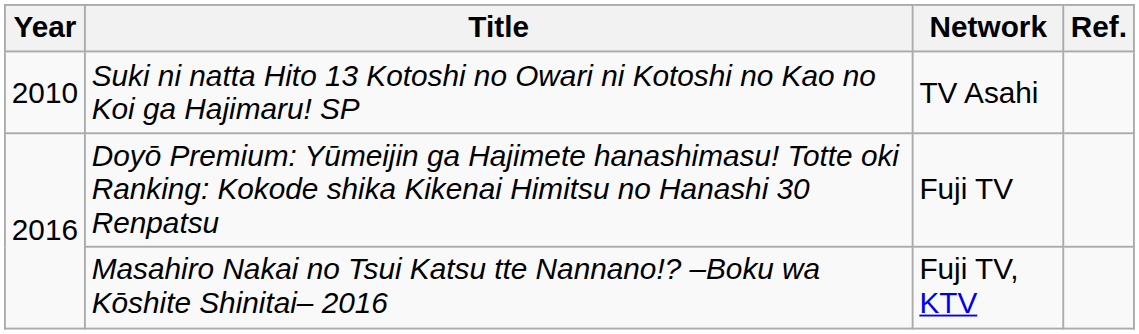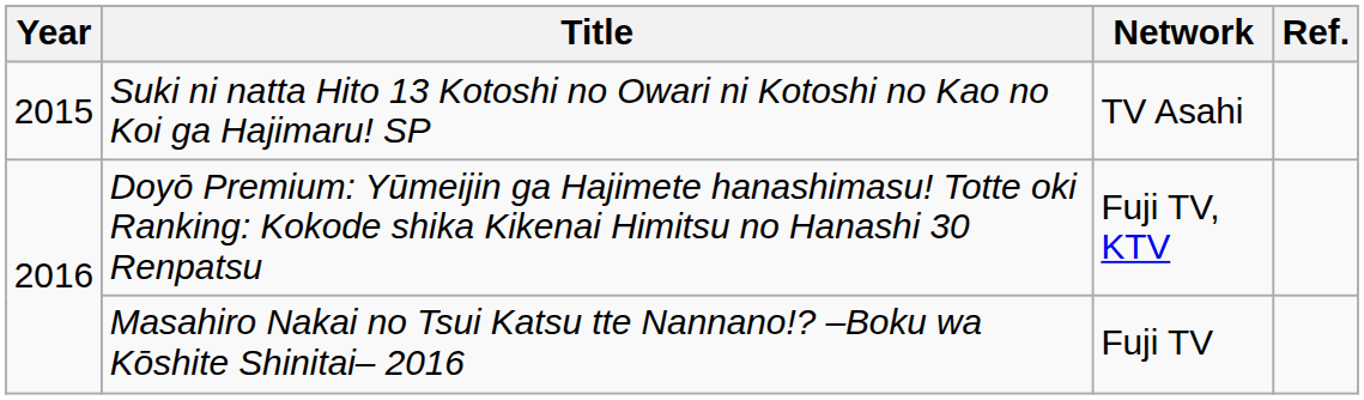row 2 | Year: 2010 -> 2015
row 3 | Network: Fuji TV -> Fuji TV, KTV
row 4 | Network: Fuji TV, KTV -> Fuji TV
